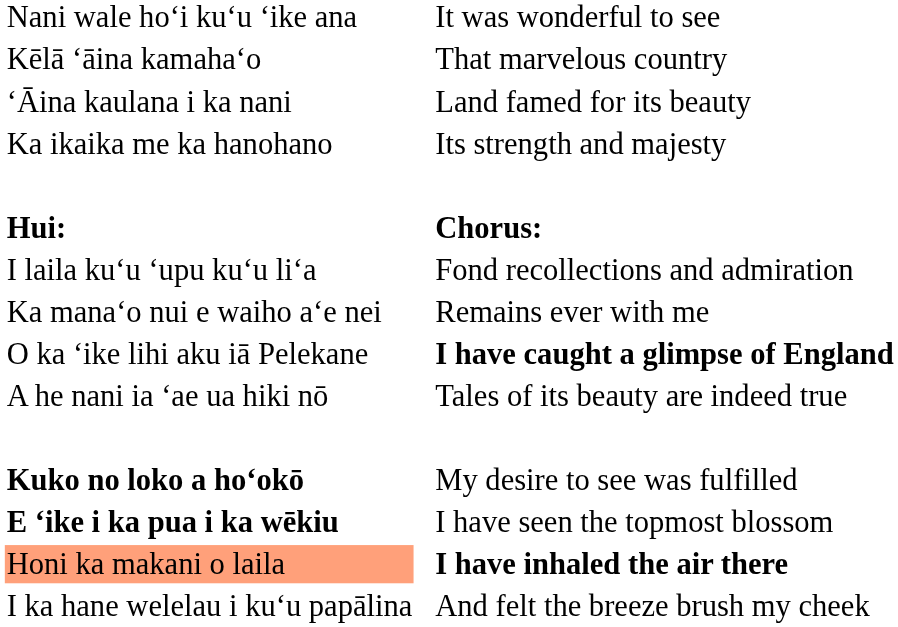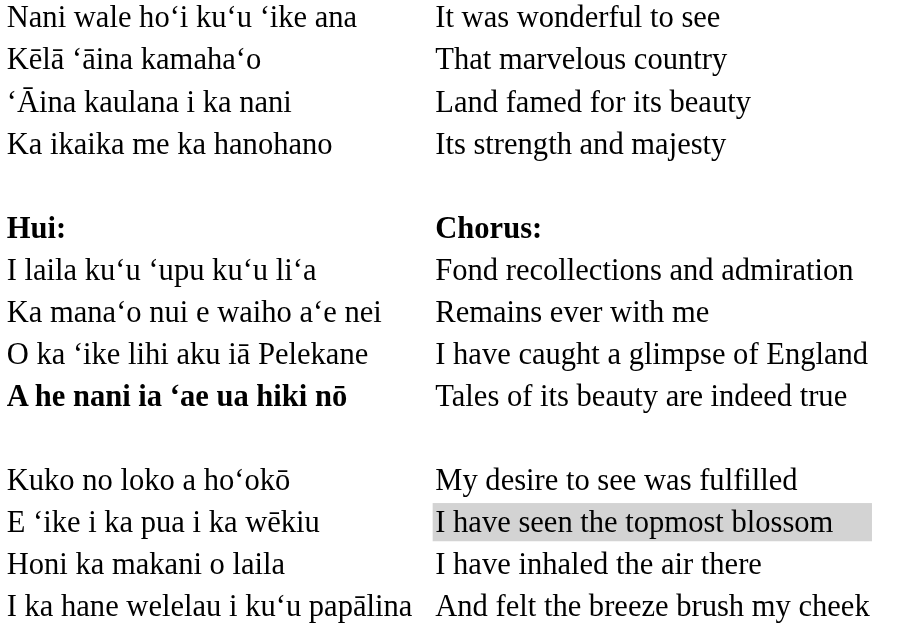O ka ʻike lihi aku iā Pelekane | column 2: bold -> normal
A he nani ia ʻae ua hiki nō | column 1: normal -> bold
Kuko no loko a hoʻokō | column 1: bold -> normal
E ʻike i ka pua i ka wēkiu | column 1: bold -> normal
E ʻike i ka pua i ka wēkiu | column 2: no background -> lightgrey background
Honi ka makani o laila | column 1: lightsalmon background -> no background
Honi ka makani o laila | column 2: bold -> normal
